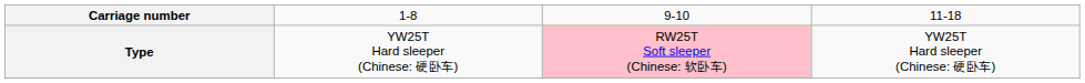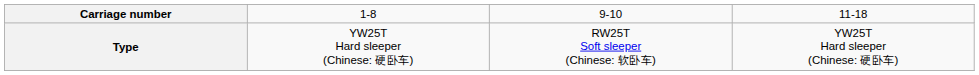Type | column 3: pink background -> no background
